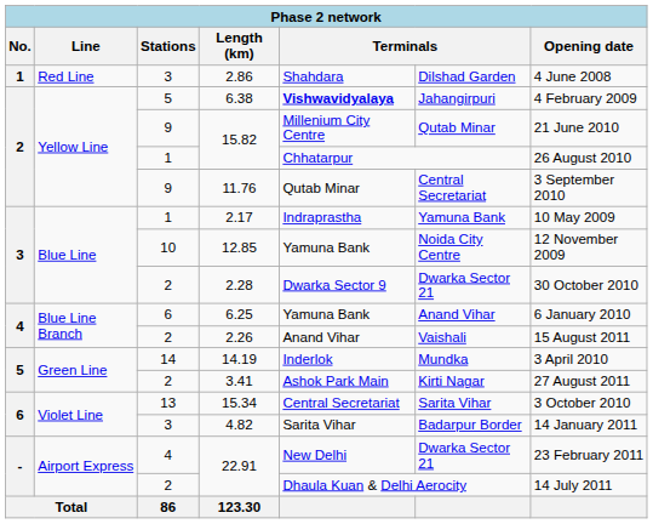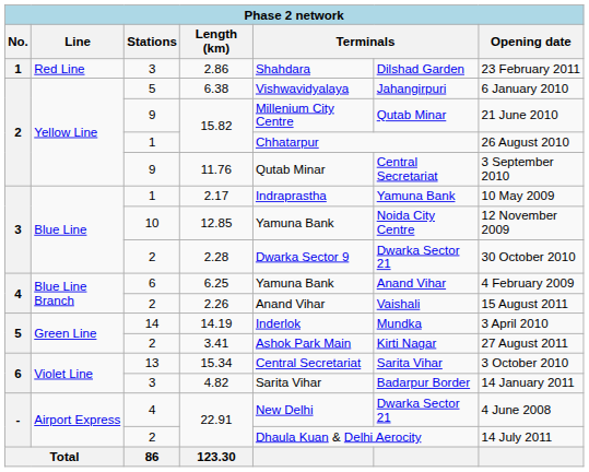2.86 | Opening date: 4 June 2008 -> 23 February 2011
6.38 | column 5: bold -> normal
6.38 | Opening date: 4 February 2009 -> 6 January 2010
6.25 | Opening date: 6 January 2010 -> 4 February 2009
4 / 22.91 | Opening date: 23 February 2011 -> 4 June 2008
